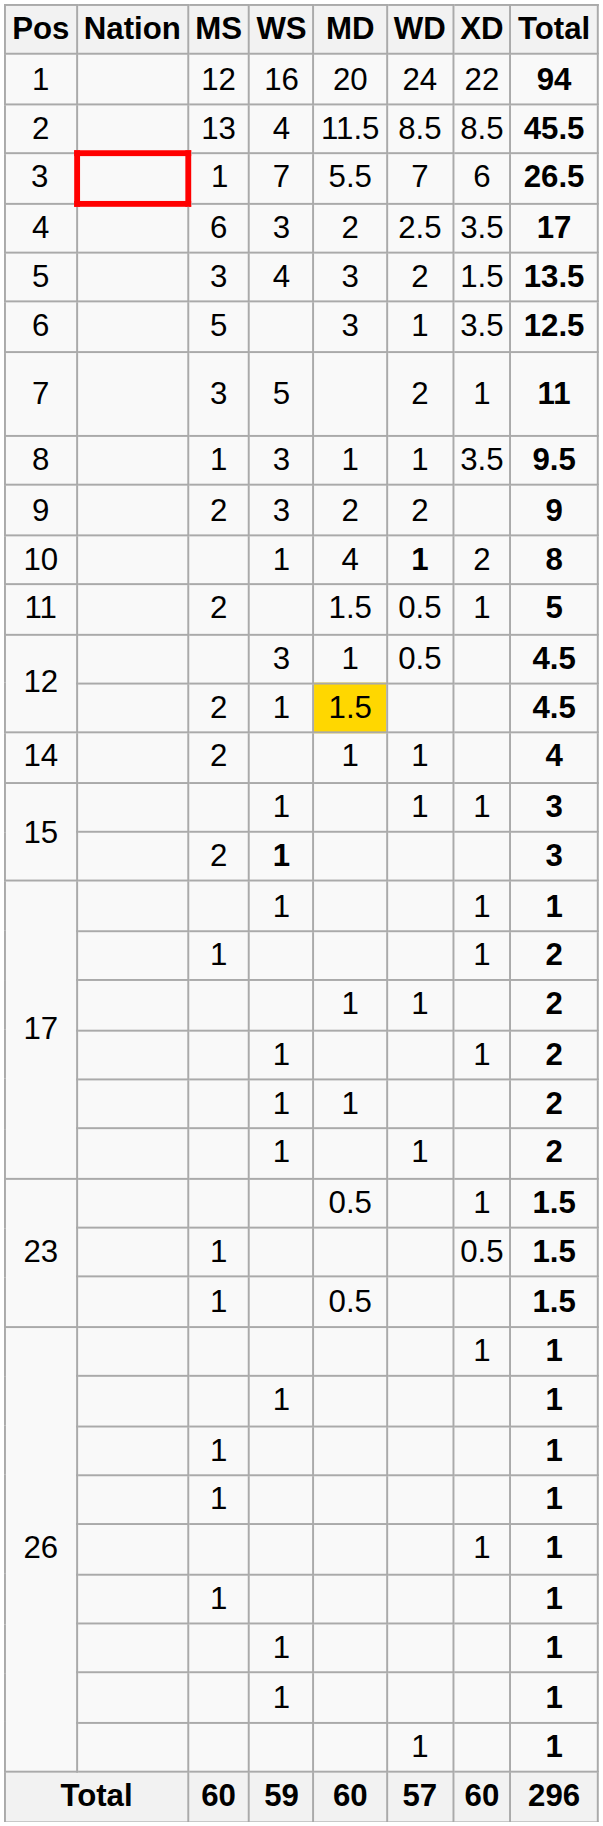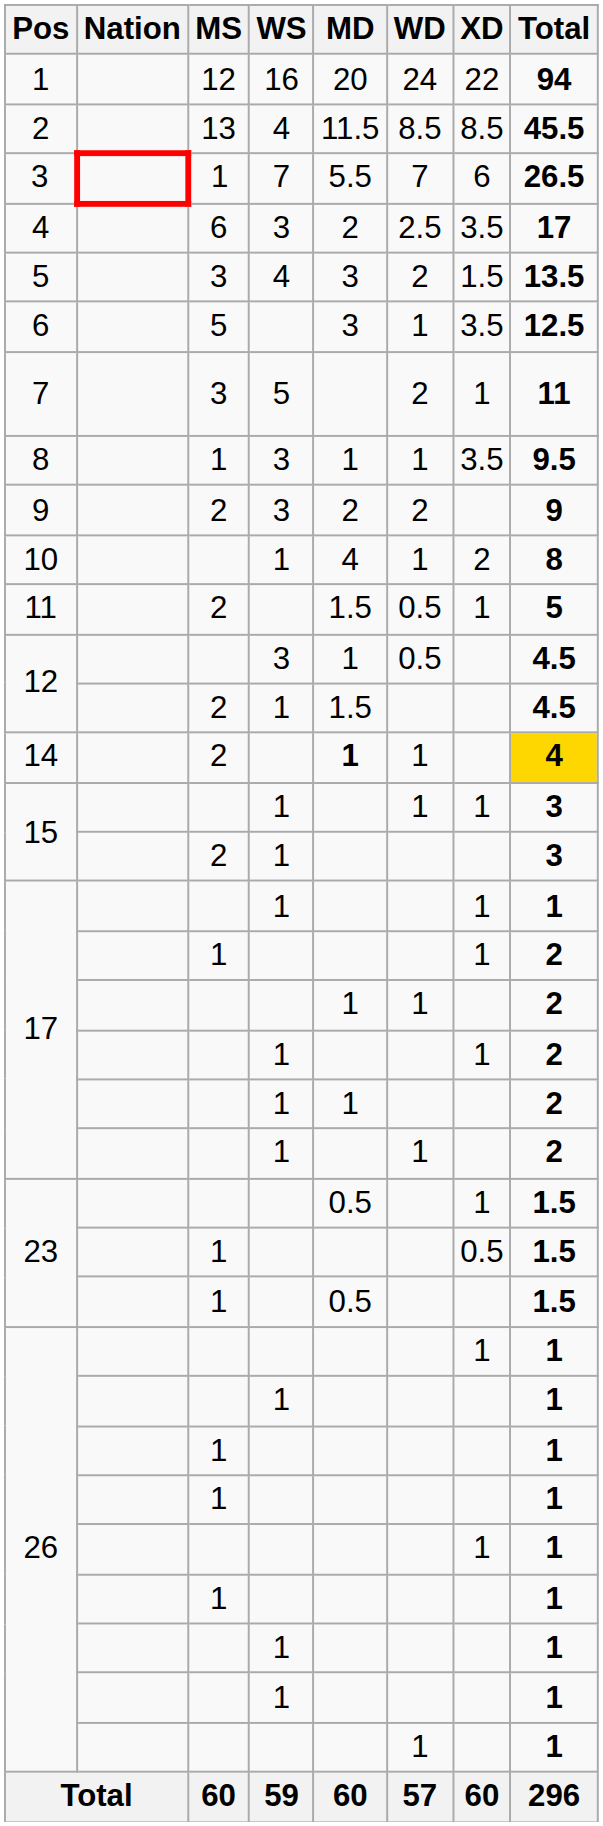10 | WD: bold -> normal
12 / 2 | MD: gold background -> no background
14 | MD: normal -> bold
14 | Total: no background -> gold background
15 / 2 | WS: bold -> normal
